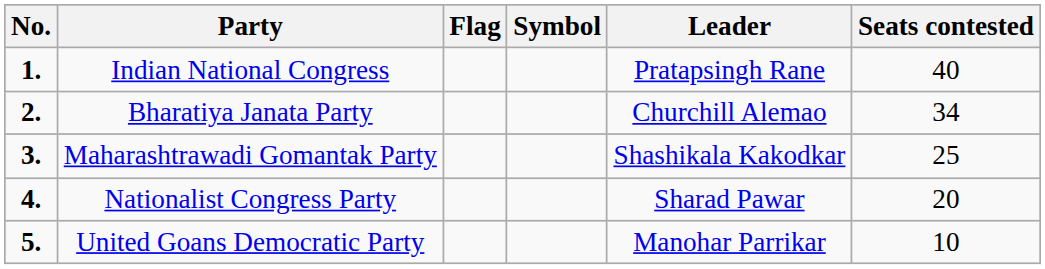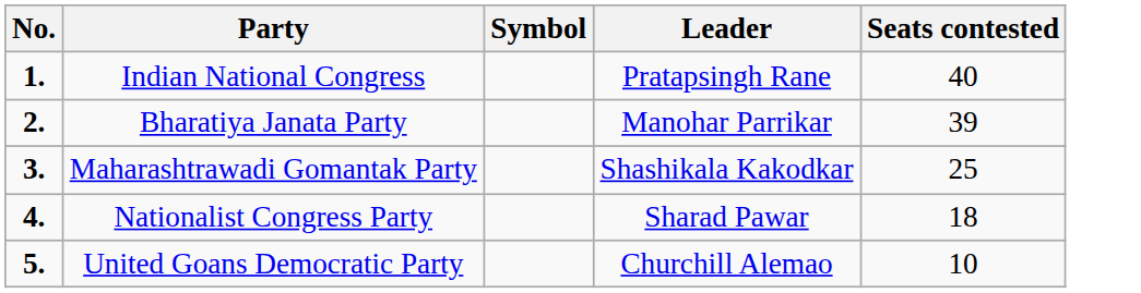- column: Flag
Bharatiya Janata Party | Leader: Churchill Alemao -> Manohar Parrikar
Bharatiya Janata Party | Seats contested: 34 -> 39
Nationalist Congress Party | Seats contested: 20 -> 18
United Goans Democratic Party | Leader: Manohar Parrikar -> Churchill Alemao
